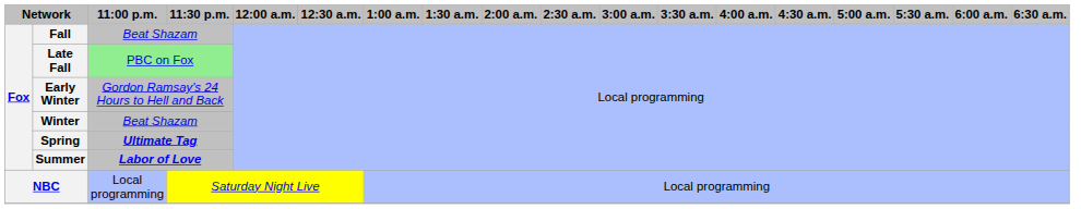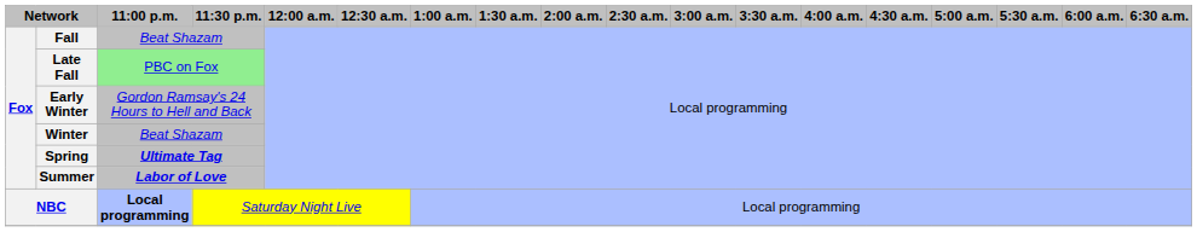NBC | 11:00 p.m.: normal -> bold
